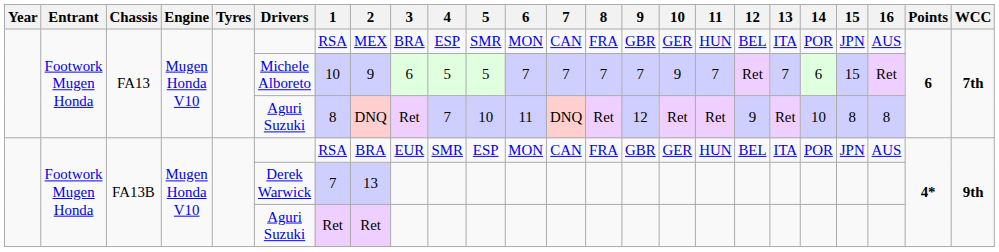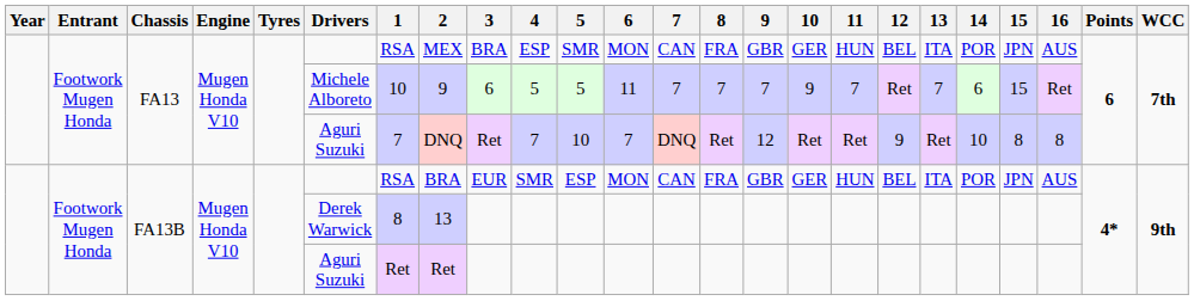row 3 | 6: 7 -> 11
row 4 | 1: 8 -> 7
row 4 | 6: 11 -> 7
row 6 | 1: 7 -> 8
